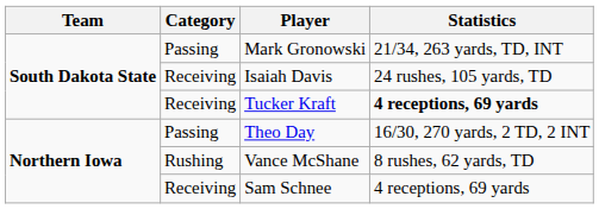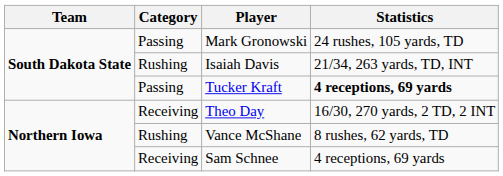Mark Gronowski | Statistics: 21/34, 263 yards, TD, INT -> 24 rushes, 105 yards, TD
Isaiah Davis | Category: Receiving -> Rushing
Isaiah Davis | Statistics: 24 rushes, 105 yards, TD -> 21/34, 263 yards, TD, INT
Tucker Kraft | Category: Receiving -> Passing
Theo Day | Category: Passing -> Receiving
